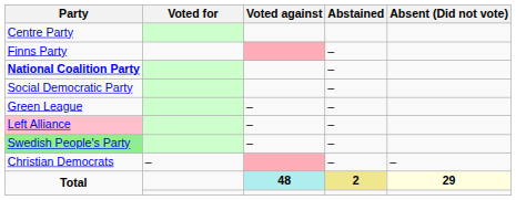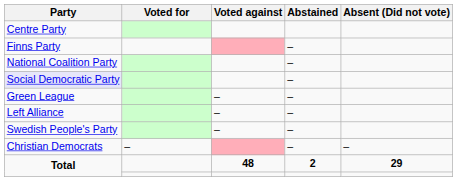National Coalition Party | Party: bold -> normal
Social Democratic Party | Party: no background -> lavender background
Left Alliance | Party: pink background -> no background
Swedish People's Party | Party: lightgreen background -> no background
Total / 48 | Voted against: paleturquoise background -> no background
Total / 48 | Abstained: khaki background -> no background
Total / 48 | Absent (Did not vote): lightyellow background -> no background
